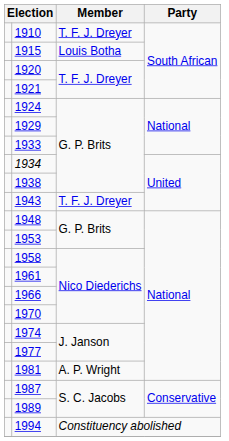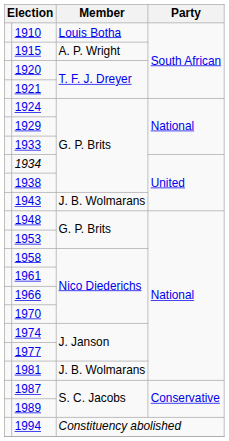1910 | Member: T. F. J. Dreyer -> Louis Botha
1915 | Member: Louis Botha -> A. P. Wright
1943 | Member: T. F. J. Dreyer -> J. B. Wolmarans
1981 | Member: A. P. Wright -> J. B. Wolmarans
